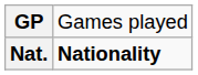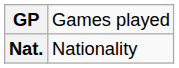Nat. | column 2: bold -> normal
